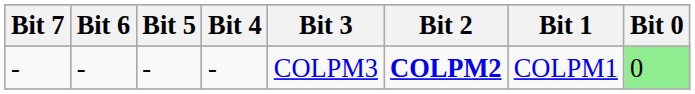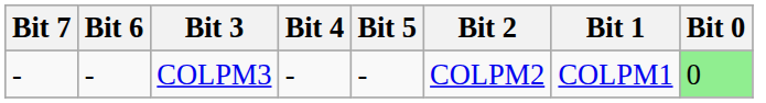columns swapped: Bit 5 <-> Bit 3
row 2 | Bit 2: bold -> normal
